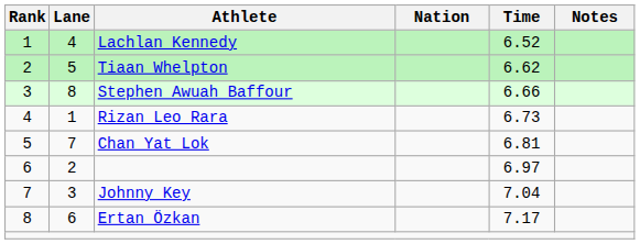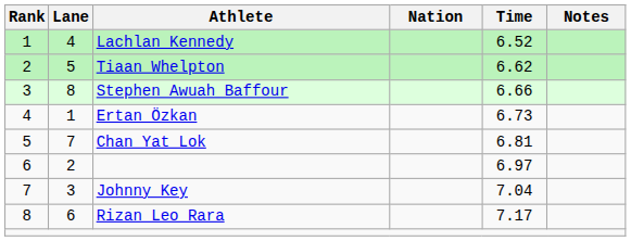row 5 | Athlete: Rizan Leo Rara -> Ertan Özkan
row 9 | Athlete: Ertan Özkan -> Rizan Leo Rara
